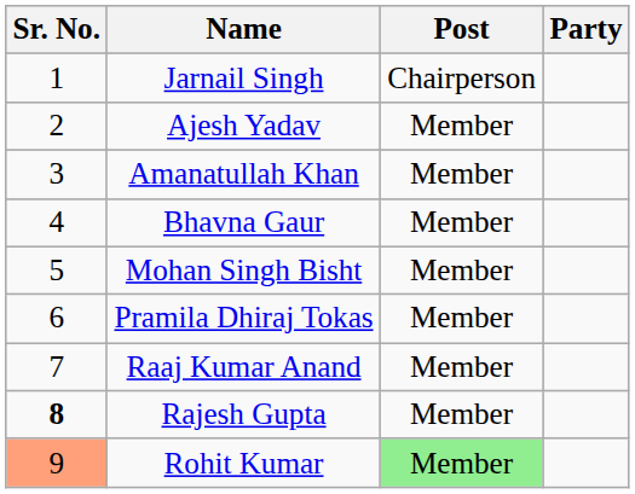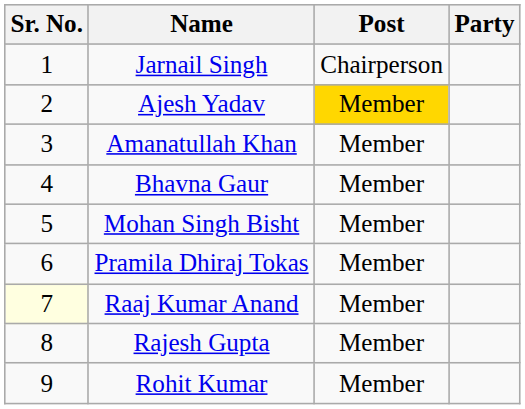Ajesh Yadav | Post: no background -> gold background
Raaj Kumar Anand | Sr. No.: no background -> lightyellow background
Rajesh Gupta | Sr. No.: bold -> normal
Rohit Kumar | Sr. No.: lightsalmon background -> no background
Rohit Kumar | Post: lightgreen background -> no background
